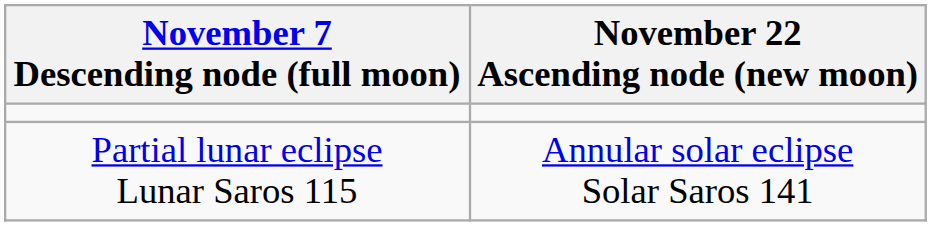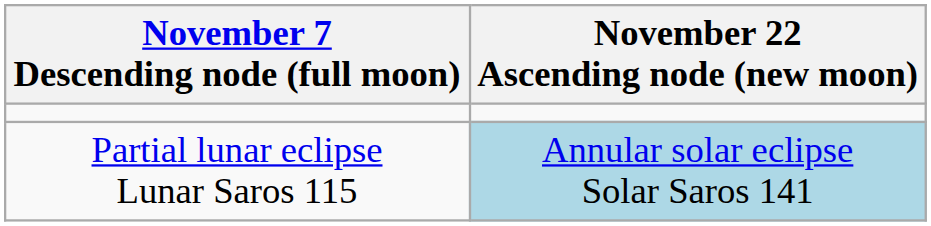Partial lunar eclipse Lunar Saros 115 | November 22 Ascending node (new moon): no background -> lightblue background
